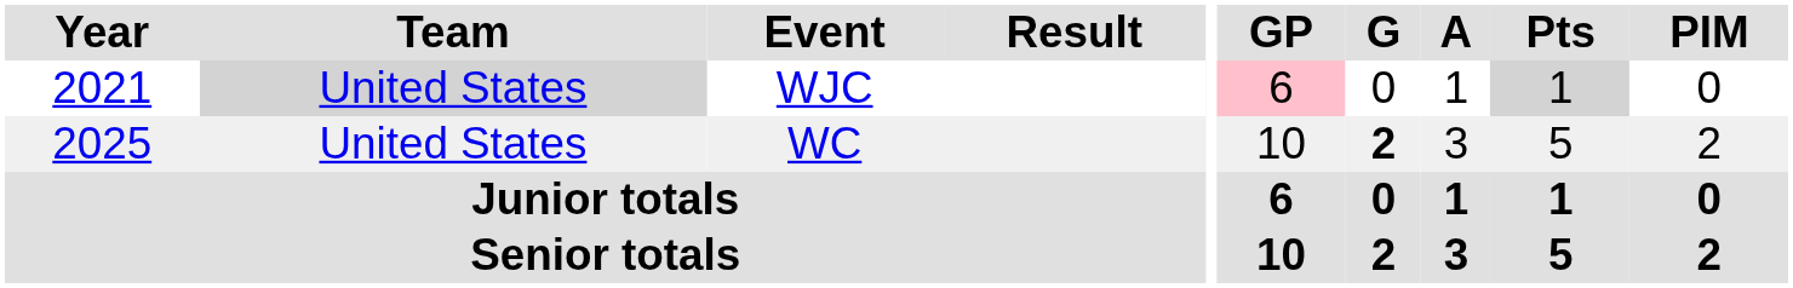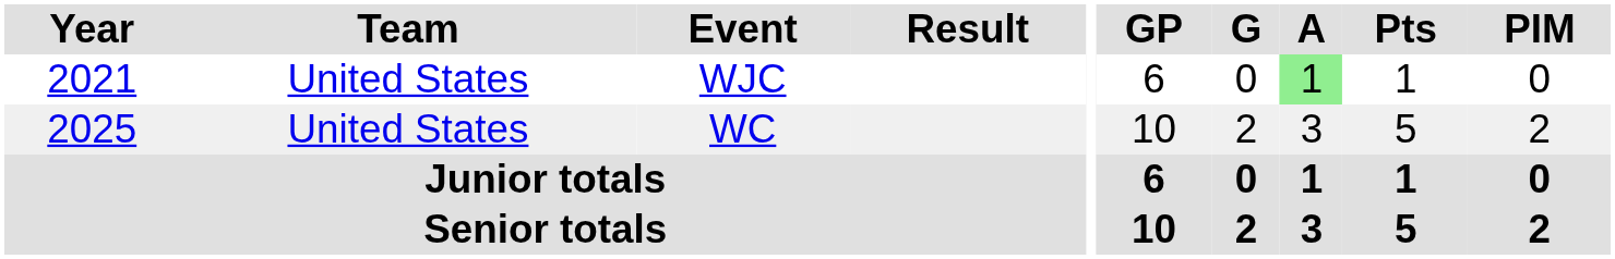WJC | Team: lightgrey background -> no background
WJC | GP: pink background -> no background
WJC | A: no background -> lightgreen background
WJC | Pts: lightgrey background -> no background
WC | G: bold -> normal
